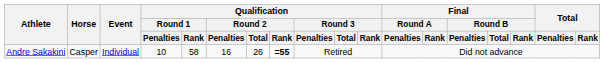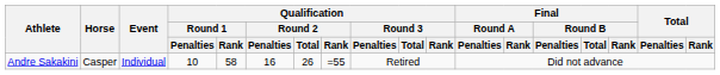Andre Sakakini | Qualification / Round 2 / Rank: bold -> normal
